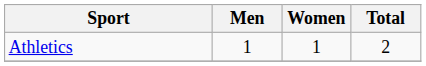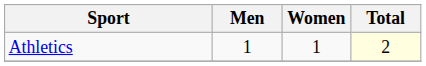Athletics | Total: no background -> lightyellow background
